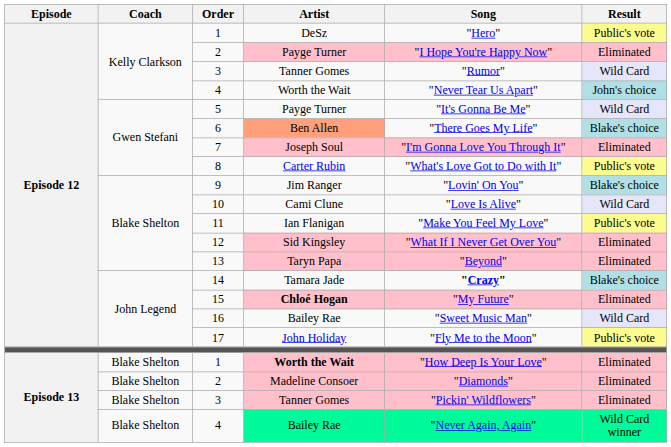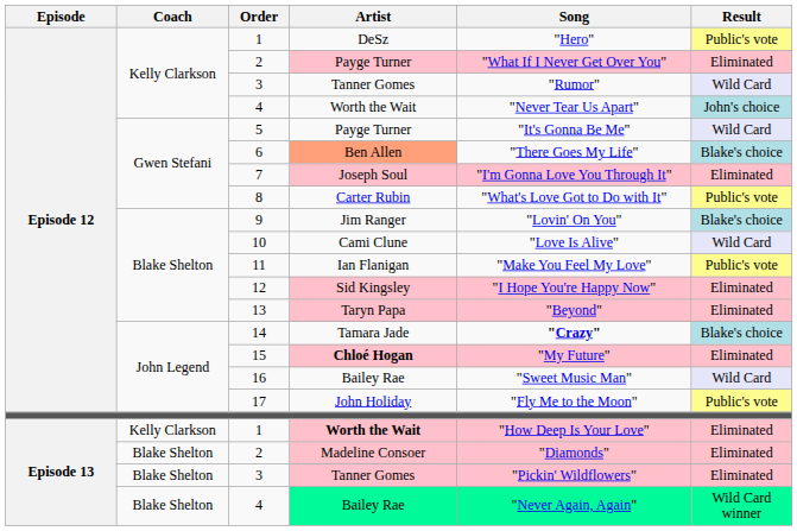Episode 12 / 2 | Song: "I Hope You're Happy Now" -> "What If I Never Get Over You"
12 | Song: "What If I Never Get Over You" -> "I Hope You're Happy Now"
Episode 13 / 1 | Coach: Blake Shelton -> Kelly Clarkson
